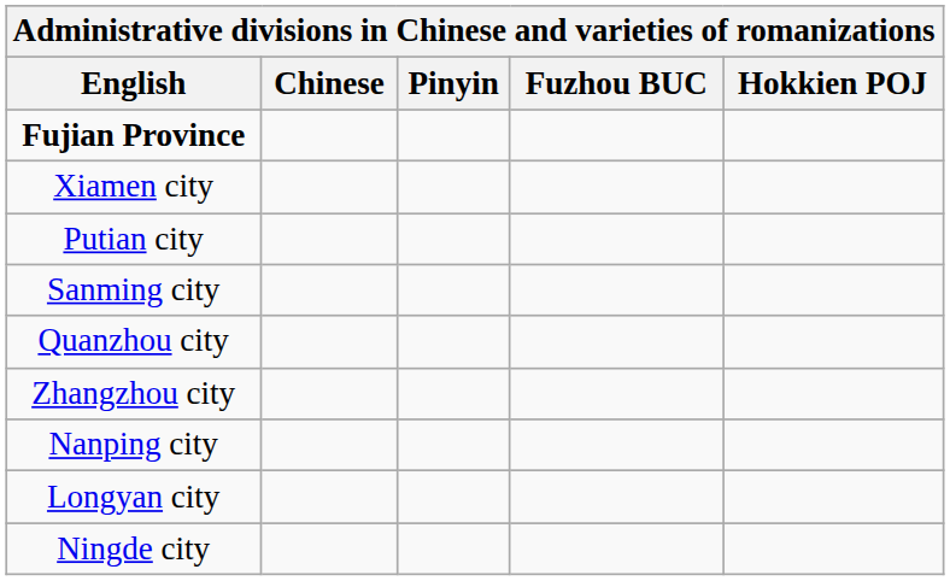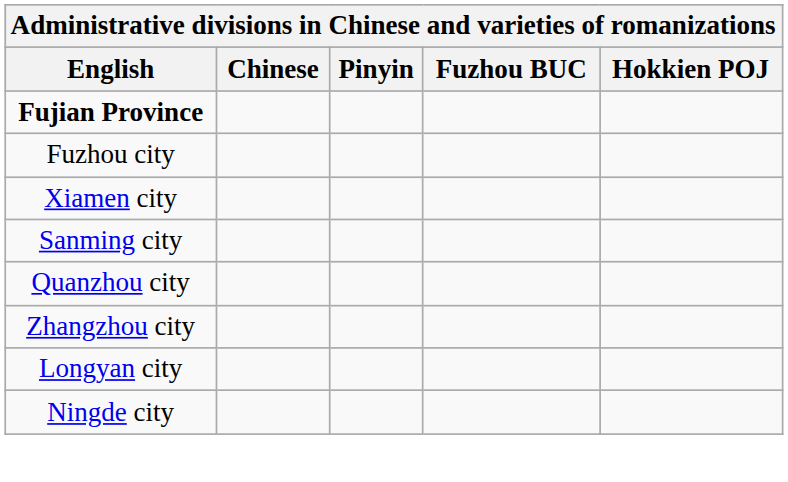+ row: Fuzhou city
- row: Putian city
- row: Nanping city
